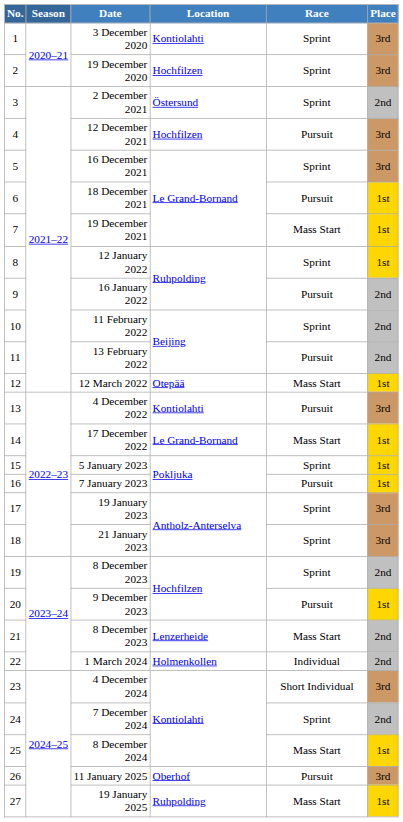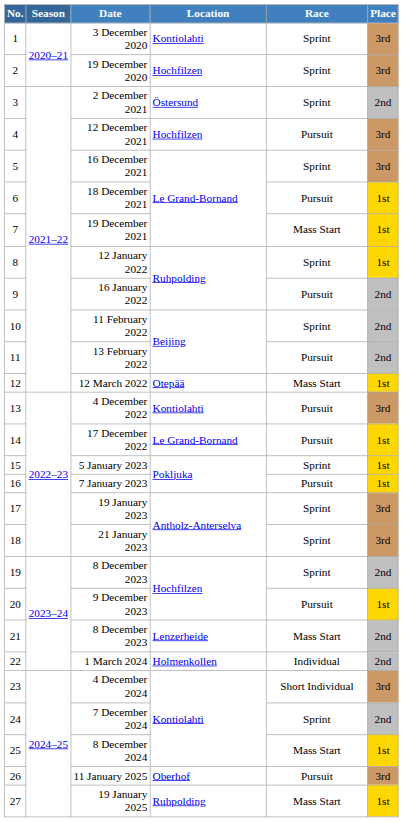17 December 2022 | Race: Mass Start -> Pursuit
